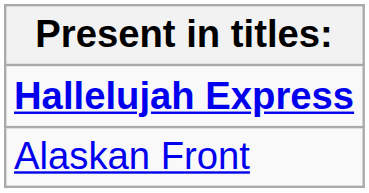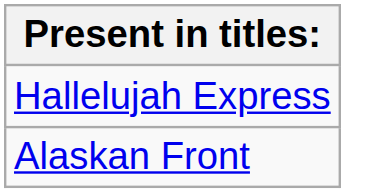row 2 | column 1: bold -> normal
